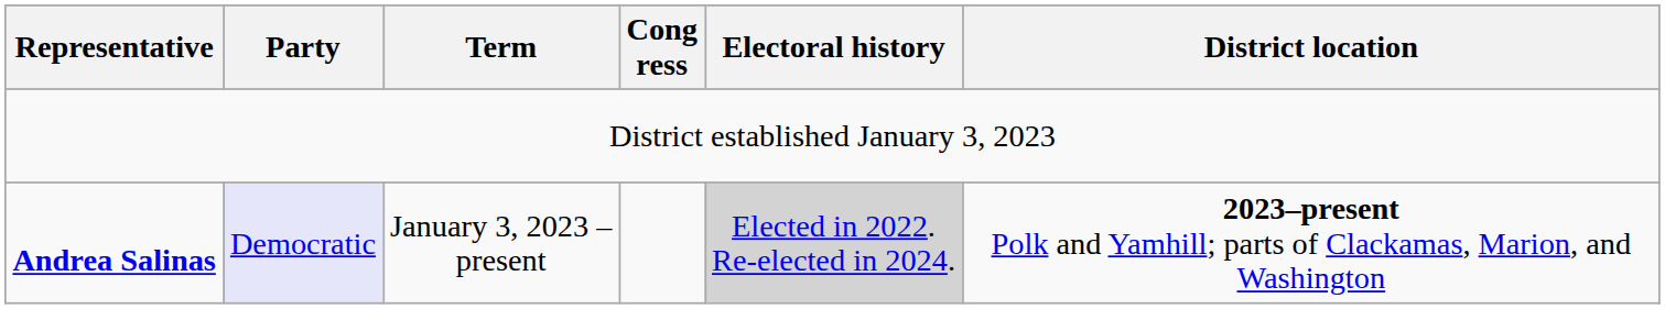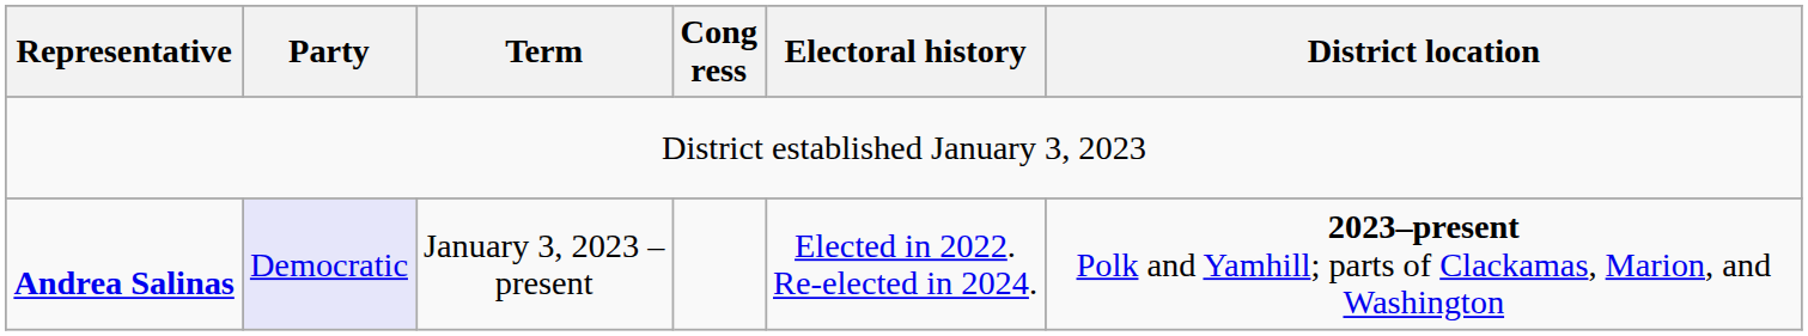Andrea Salinas | Electoral history: lightgrey background -> no background
